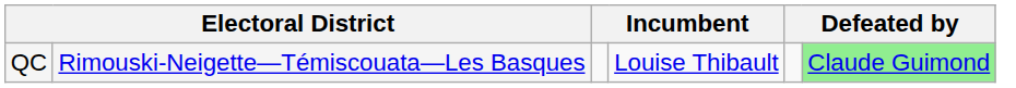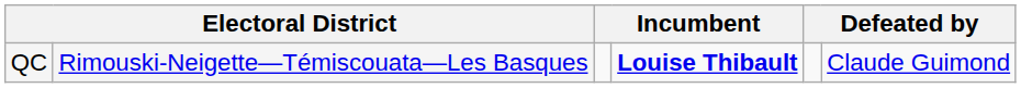QC | column 4: normal -> bold
QC | column 6: lightgreen background -> no background
